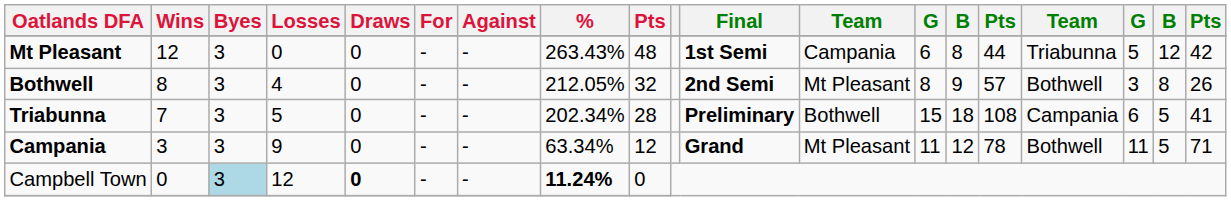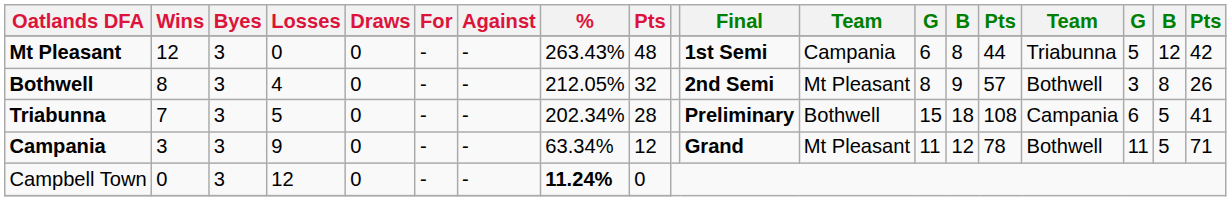Campbell Town | Byes: lightblue background -> no background
Campbell Town | Draws: bold -> normal
